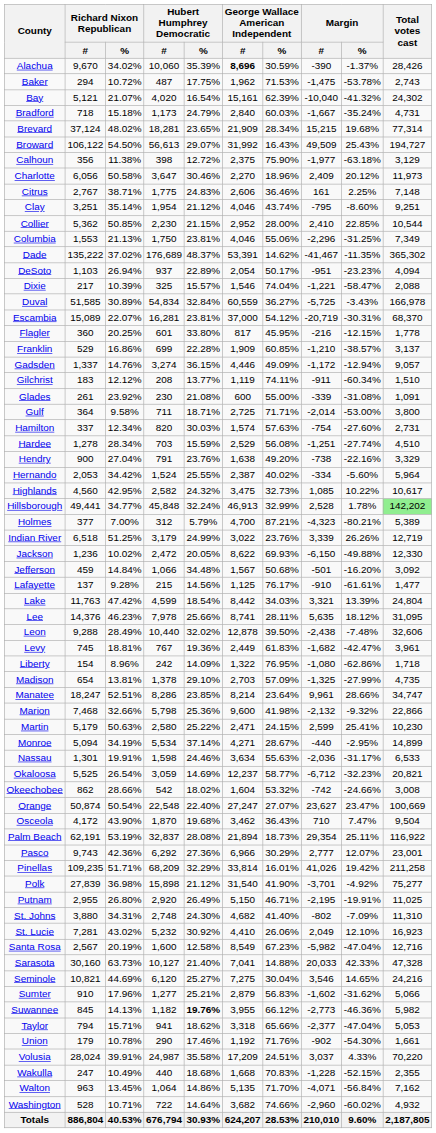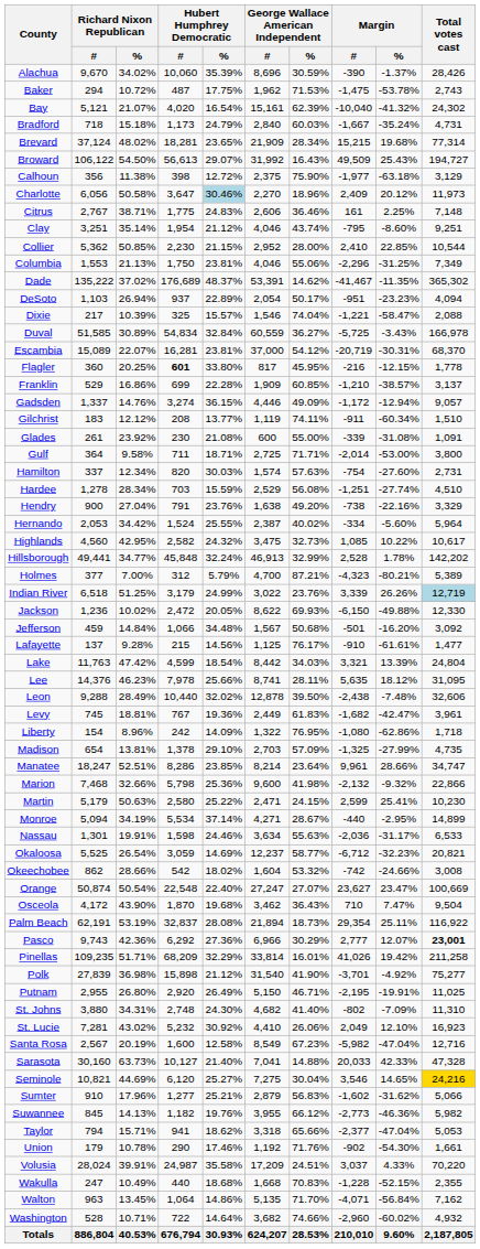Alachua | George Wallace American Independent / #: bold -> normal
Charlotte | Hubert Humphrey Democratic / %: no background -> lightblue background
Flagler | Hubert Humphrey Democratic / #: normal -> bold
Hillsborough | Total votes cast: lightgreen background -> no background
Indian River | Total votes cast: no background -> lightblue background
Pasco | Total votes cast: normal -> bold
Seminole | Total votes cast: no background -> gold background
Suwannee | Hubert Humphrey Democratic / %: bold -> normal
